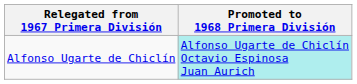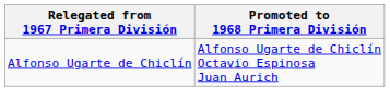Alfonso Ugarte de Chiclín | Promoted to 1968 Primera División: paleturquoise background -> no background
